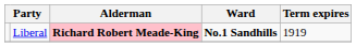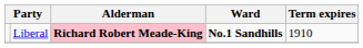Liberal | Term expires: 1919 -> 1910
